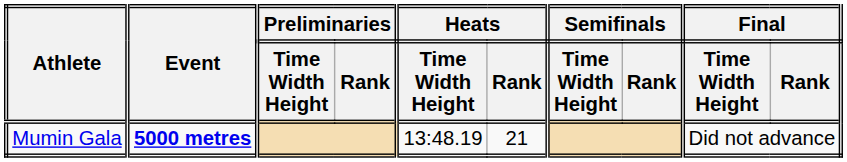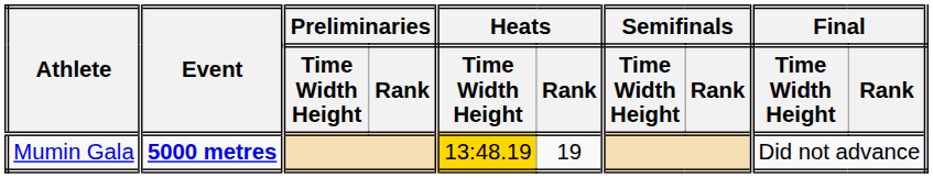Mumin Gala | Heats / Time Width Height: no background -> gold background
Mumin Gala | Heats / Rank: 21 -> 19
